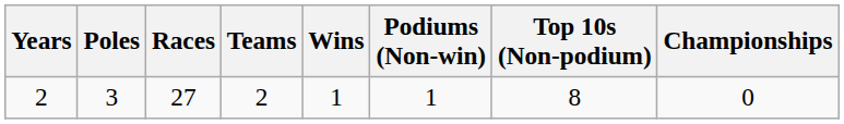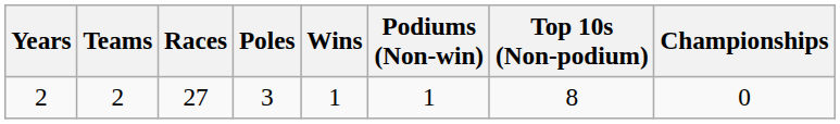columns swapped: Teams <-> Poles
